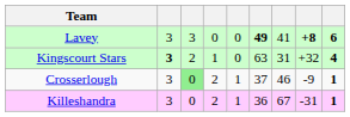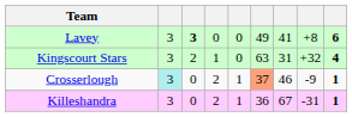Lavey | column 3: normal -> bold
Lavey | column 6: bold -> normal
Lavey | column 8: bold -> normal
Kingscourt Stars | column 2: bold -> normal
Crosserlough | column 2: no background -> paleturquoise background
Crosserlough | column 3: lightgreen background -> no background
Crosserlough | column 6: no background -> lightsalmon background
